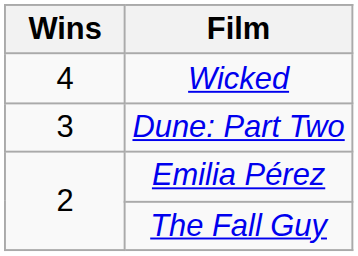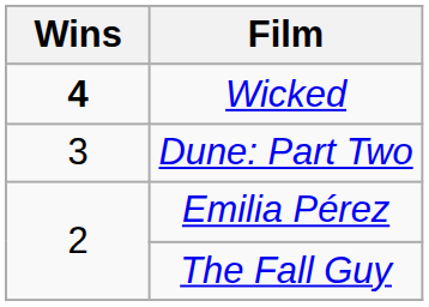Wicked | Wins: normal -> bold
